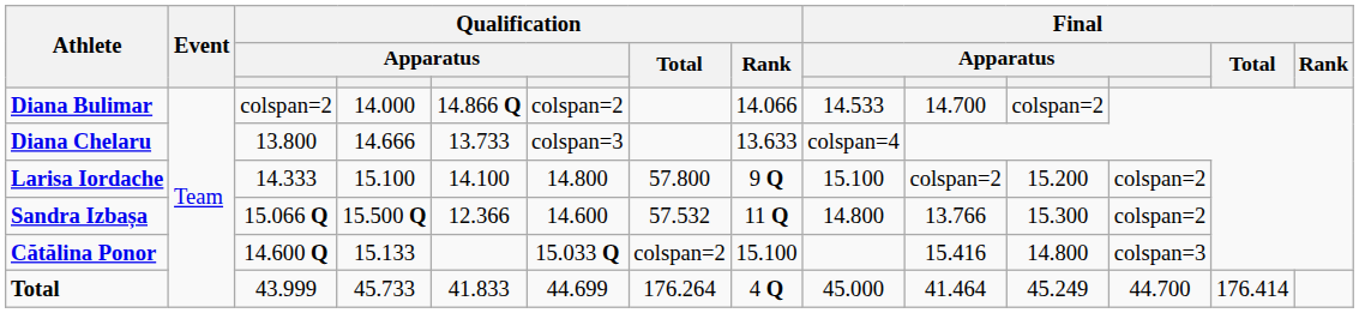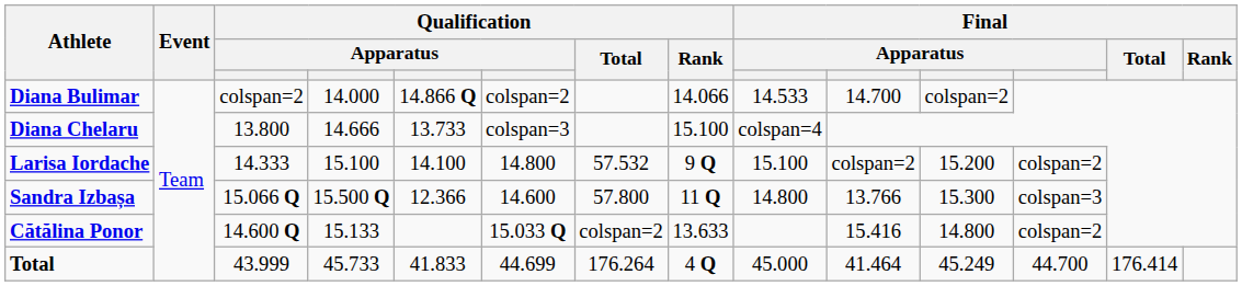Diana Chelaru | Qualification / Rank: 13.633 -> 15.100
Larisa Iordache | Qualification / Total: 57.800 -> 57.532
Sandra Izbașa | Qualification / Total: 57.532 -> 57.800
Sandra Izbașa | column 12: colspan=2 -> colspan=3
Cătălina Ponor | Qualification / Rank: 15.100 -> 13.633
Cătălina Ponor | column 12: colspan=3 -> colspan=2
